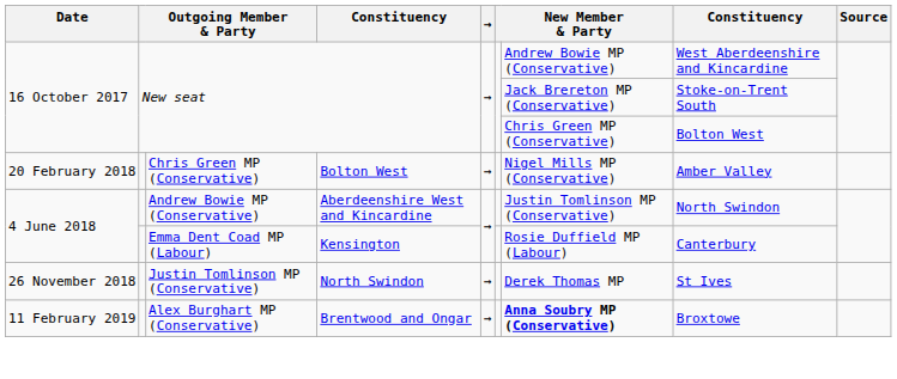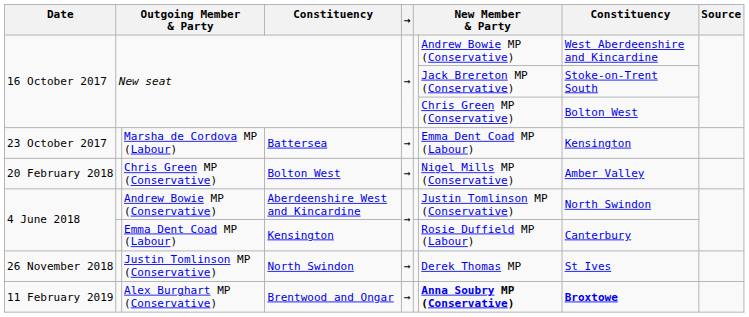+ row: 23 October 2017 | Marsha de Cordova MP (Labour) | Battersea | → | Emma Dent Coad MP (Labour) | Kensington
Alex Burghart MP (Conservative) | column 8: normal -> bold
